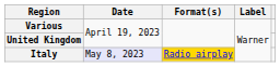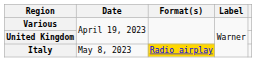Italy | Date: lavender background -> no background
